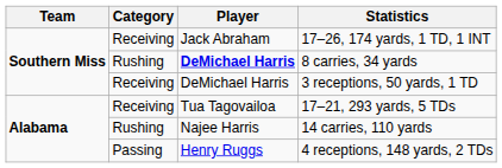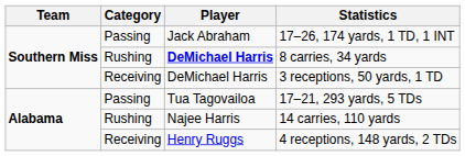17–26, 174 yards, 1 TD, 1 INT | Category: Receiving -> Passing
17–21, 293 yards, 5 TDs | Category: Receiving -> Passing
4 receptions, 148 yards, 2 TDs | Category: Passing -> Receiving
